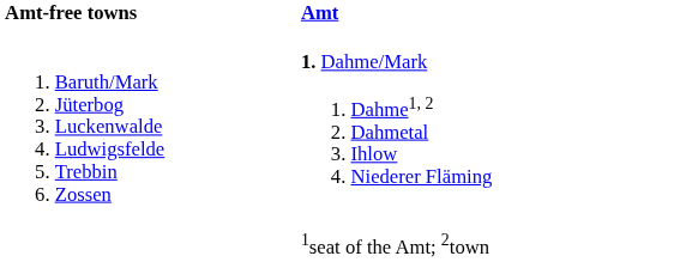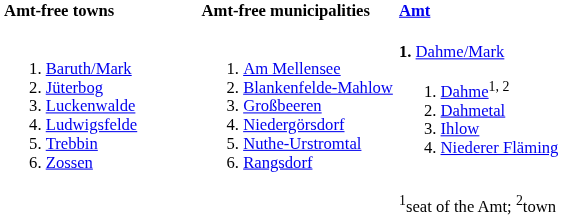+ column: Amt-free municipalities | Am Mellensee Blankenfelde-Mahlow Großbeeren Niedergörsdorf Nuthe-Urstromtal Rangsdorf
